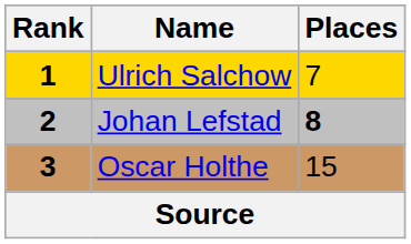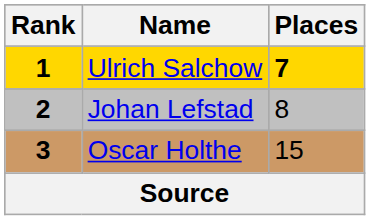Ulrich Salchow | Places: normal -> bold
Johan Lefstad | Places: bold -> normal
